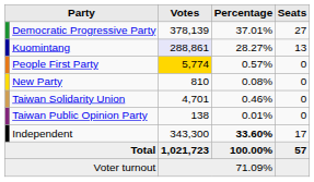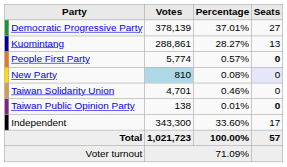Kuomintang | Votes: lavender background -> no background
People First Party | Votes: gold background -> no background
People First Party | Seats: normal -> bold
New Party | Votes: no background -> lightblue background
New Party | Seats: no background -> lavender background
Taiwan Public Opinion Party | Seats: normal -> bold
Independent | Percentage: bold -> normal
